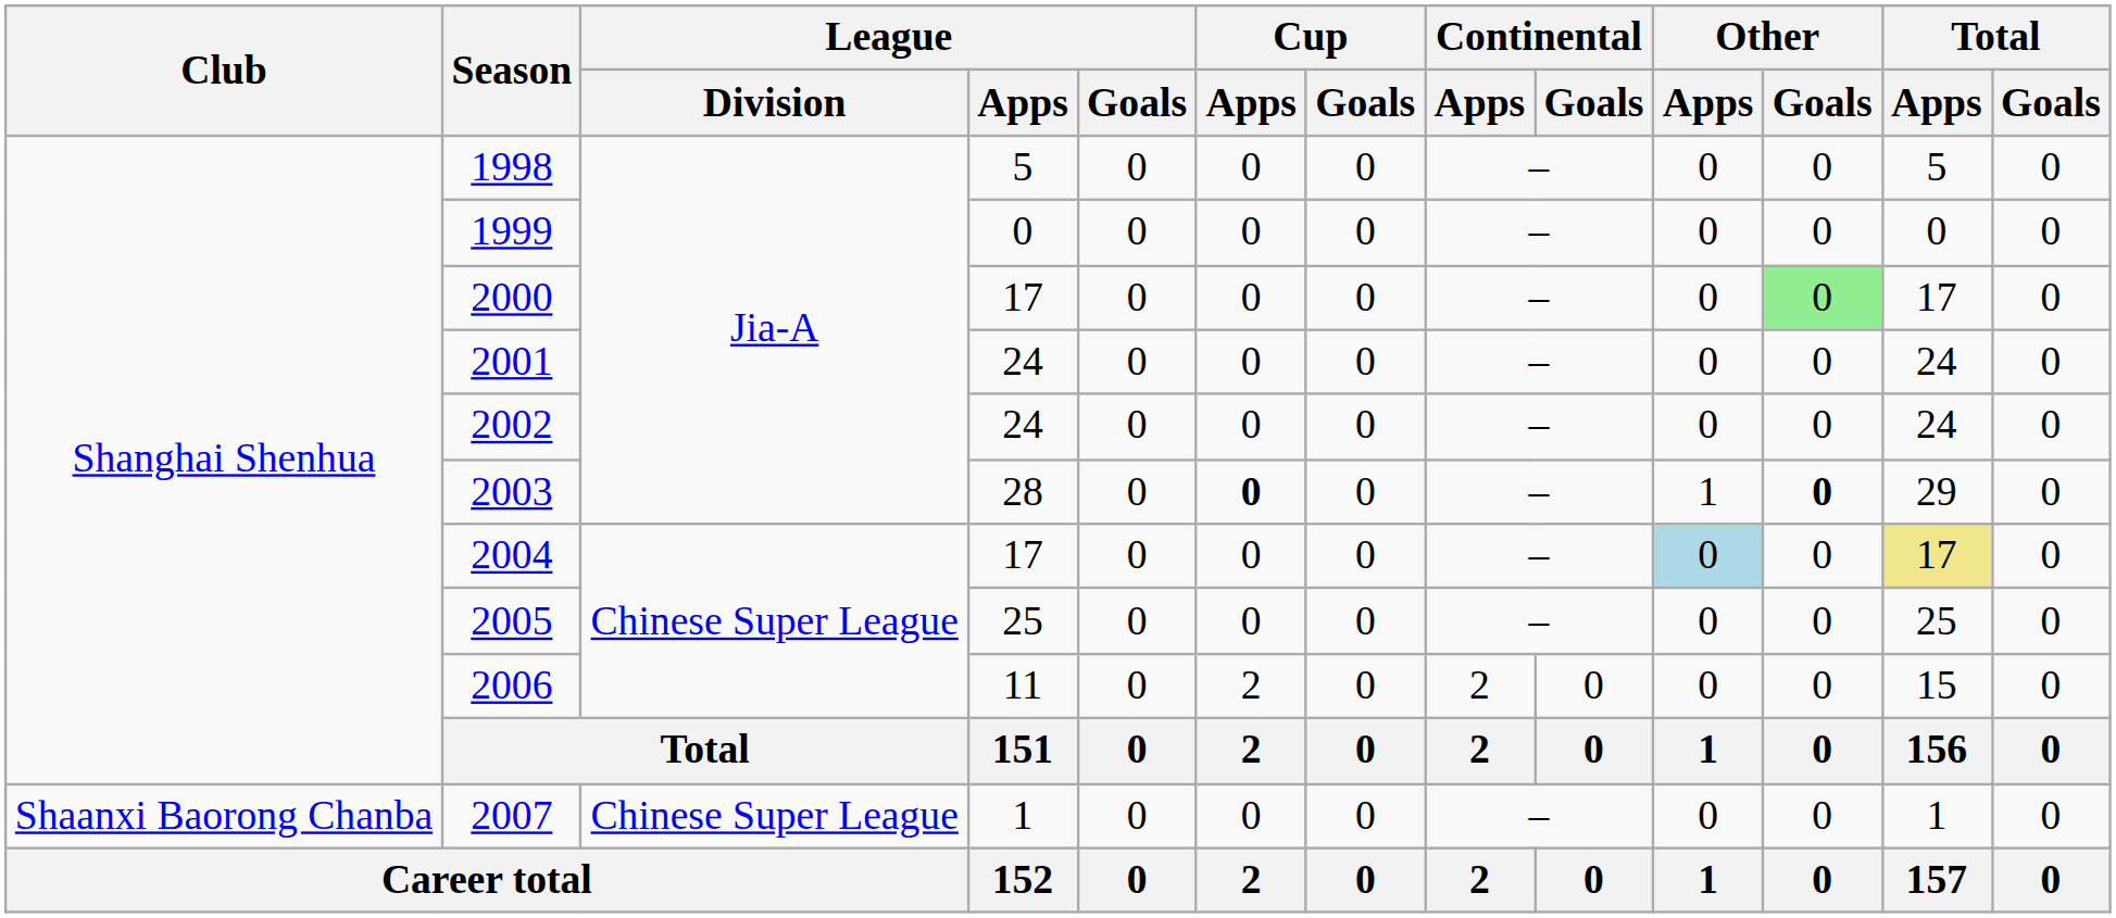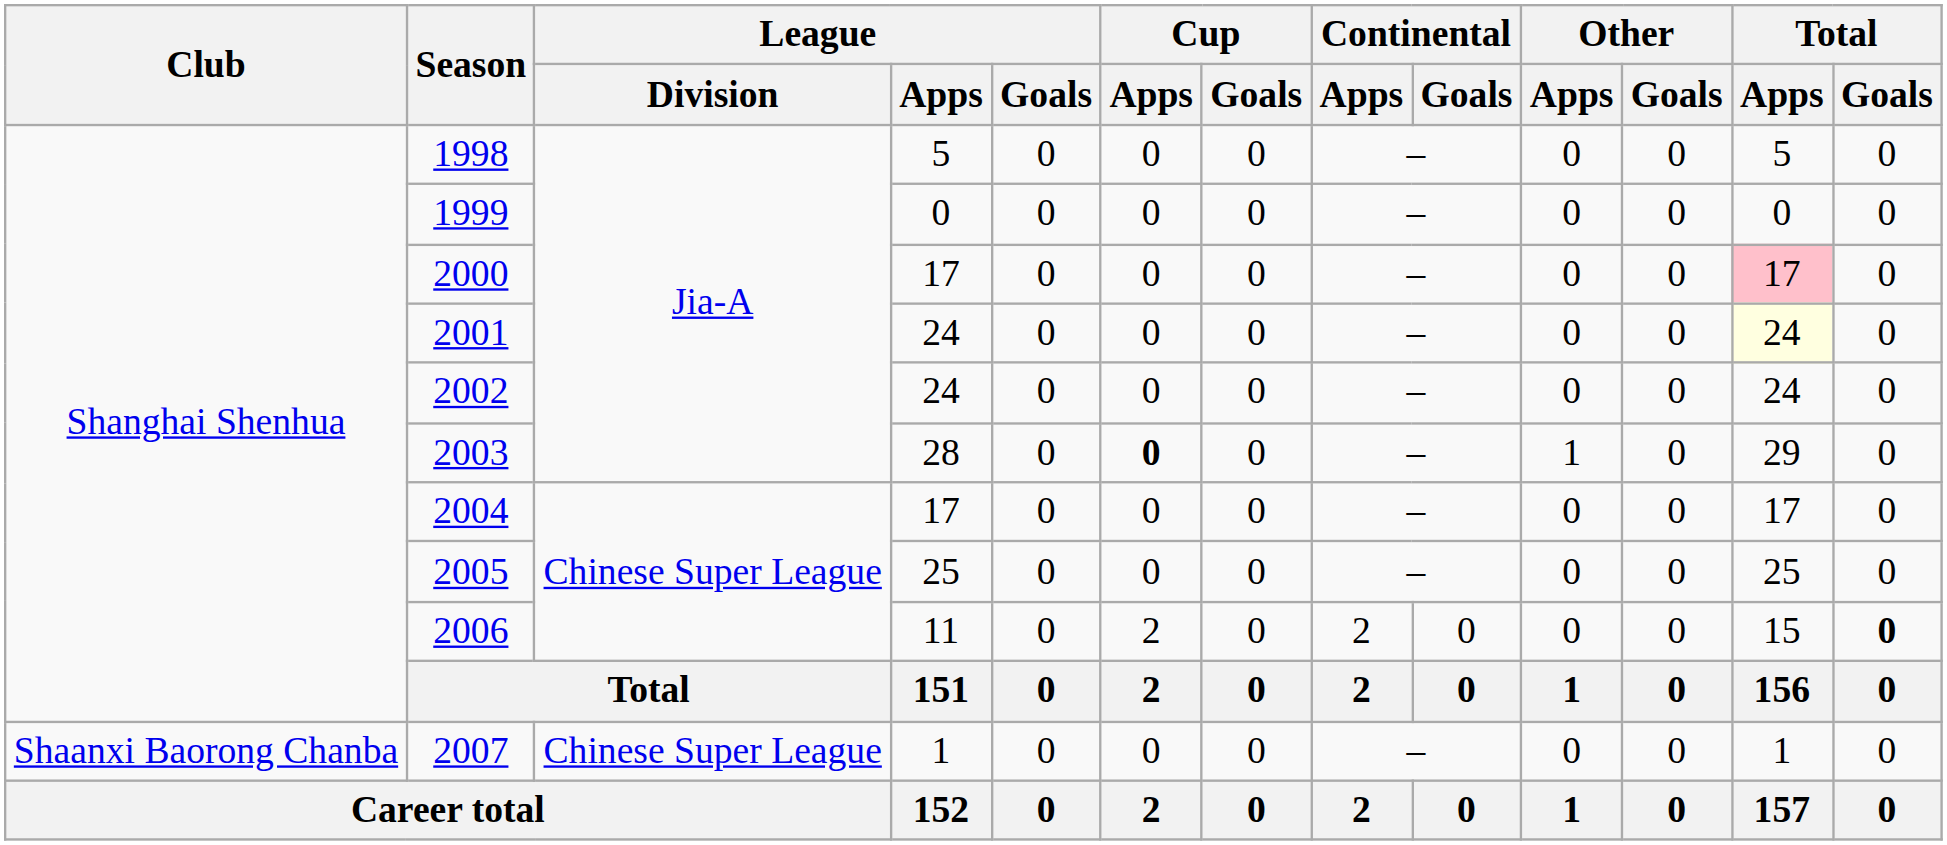2000 | Other / Goals: lightgreen background -> no background
2000 | Total / Apps: no background -> pink background
2001 | Total / Apps: no background -> lightyellow background
2003 | Other / Goals: bold -> normal
2004 | Other / Apps: lightblue background -> no background
2004 | Total / Apps: khaki background -> no background
2006 | Total / Goals: normal -> bold
